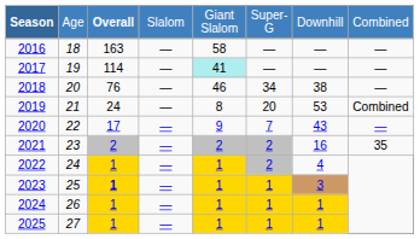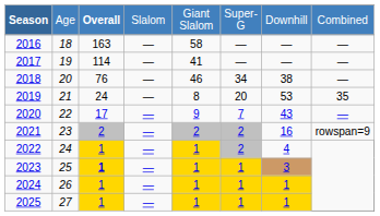2017 | column 5: paleturquoise background -> no background
2019 | column 8: Combined -> 35
2021 | column 8: 35 -> rowspan=9
